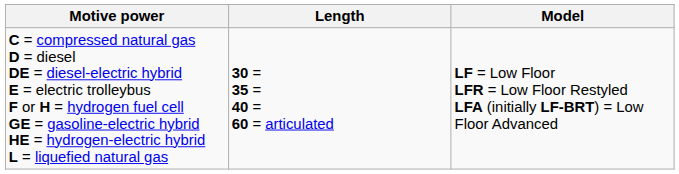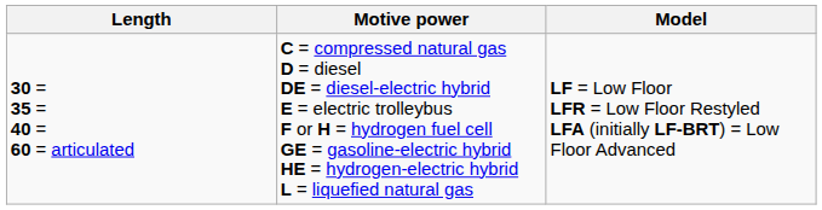columns swapped: Motive power <-> Length
